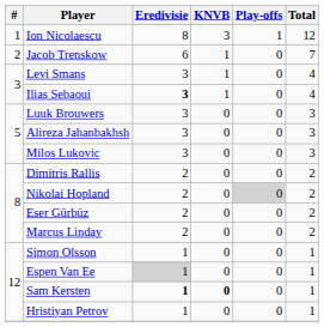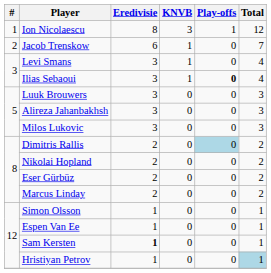Ilias Sebaoui | Eredivisie: bold -> normal
Ilias Sebaoui | Play-offs: normal -> bold
Dimitris Rallis | Play-offs: no background -> lightblue background
Nikolai Hopland | Play-offs: lightgrey background -> no background
Espen Van Ee | Eredivisie: lightgrey background -> no background
Sam Kersten | KNVB: bold -> normal
Hristiyan Petrov | Total: no background -> lightblue background
